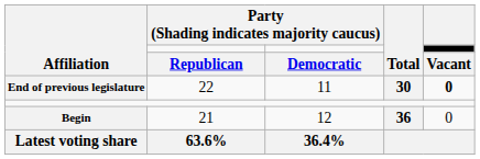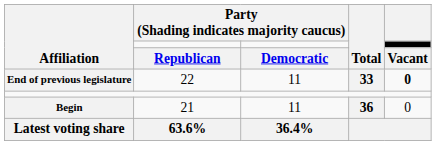End of previous legislature | Total: 30 -> 33
Begin | column 3: 12 -> 11
